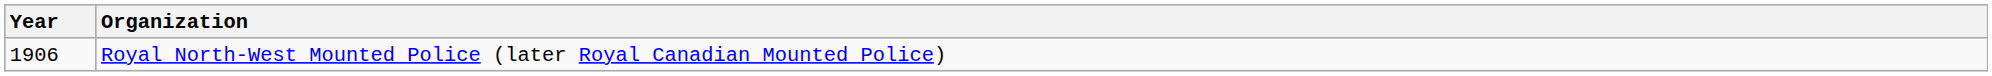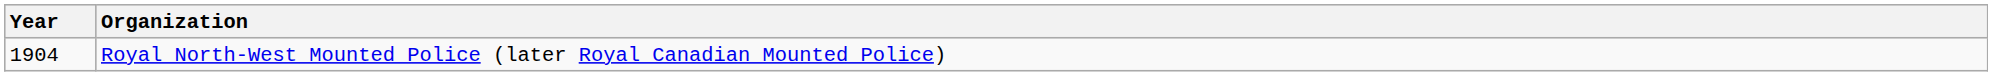row 2 | Year: 1906 -> 1904
